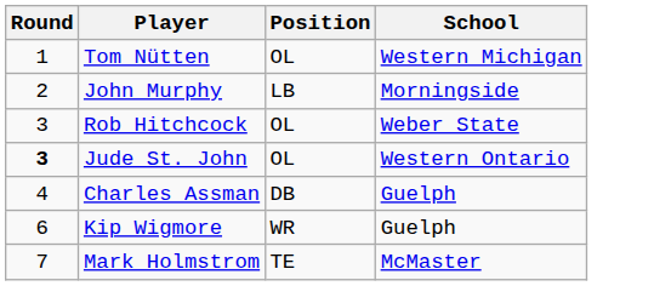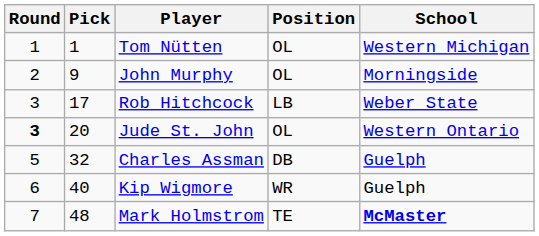+ column: Pick | 1 | 9 | 17 | 20 | 32 | 40 | 48
John Murphy | Position: LB -> OL
Rob Hitchcock | Position: OL -> LB
Charles Assman | Round: 4 -> 5
Mark Holmstrom | School: normal -> bold
